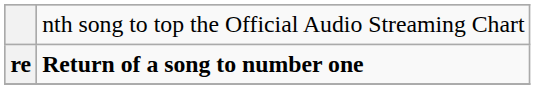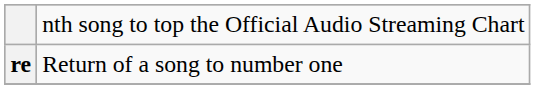re | column 2: bold -> normal
